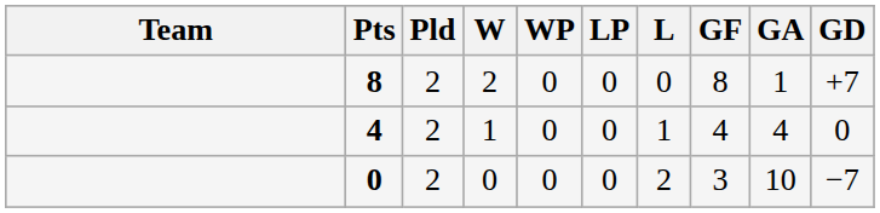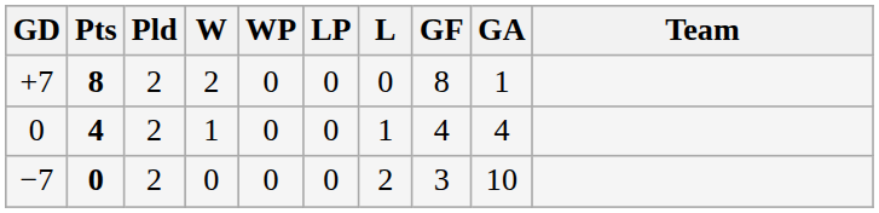columns swapped: Team <-> GD
